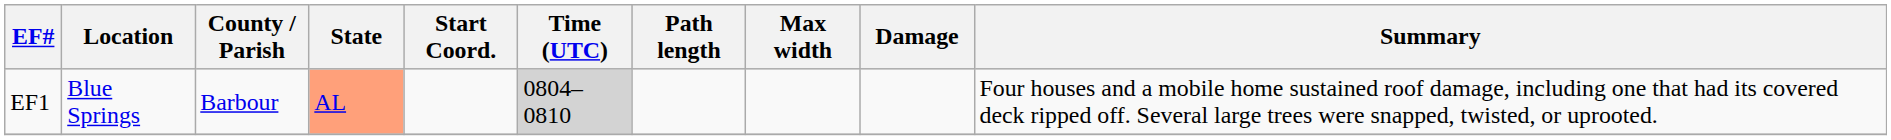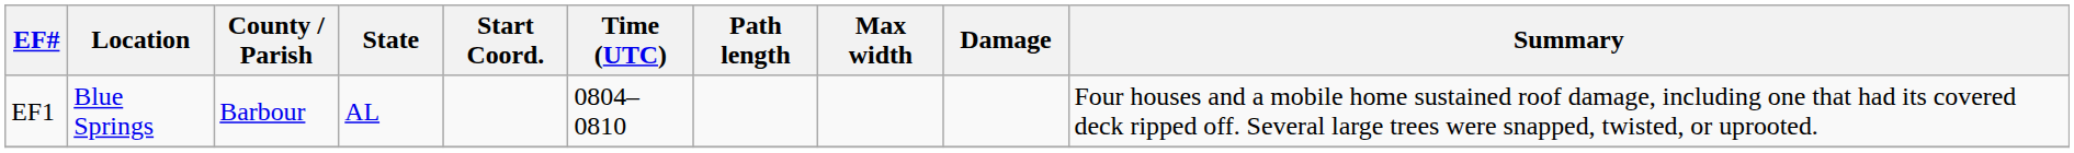EF1 | State: lightsalmon background -> no background
EF1 | Time (UTC): lightgrey background -> no background
